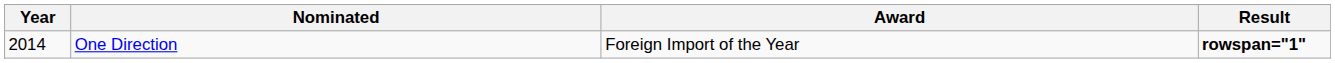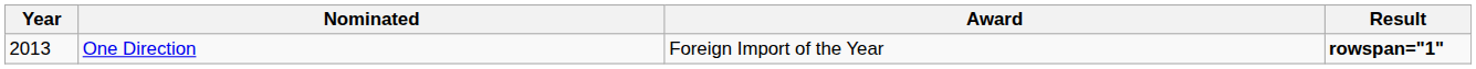One Direction | Year: 2014 -> 2013
